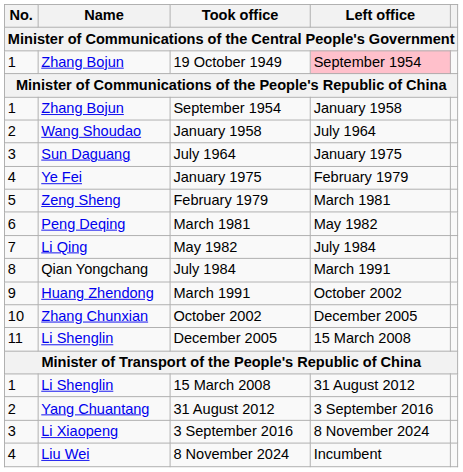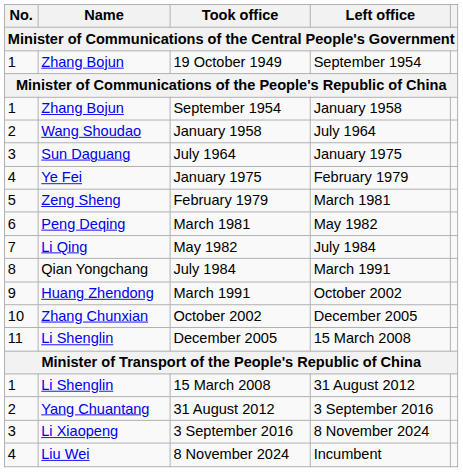19 October 1949 | Left office: pink background -> no background
